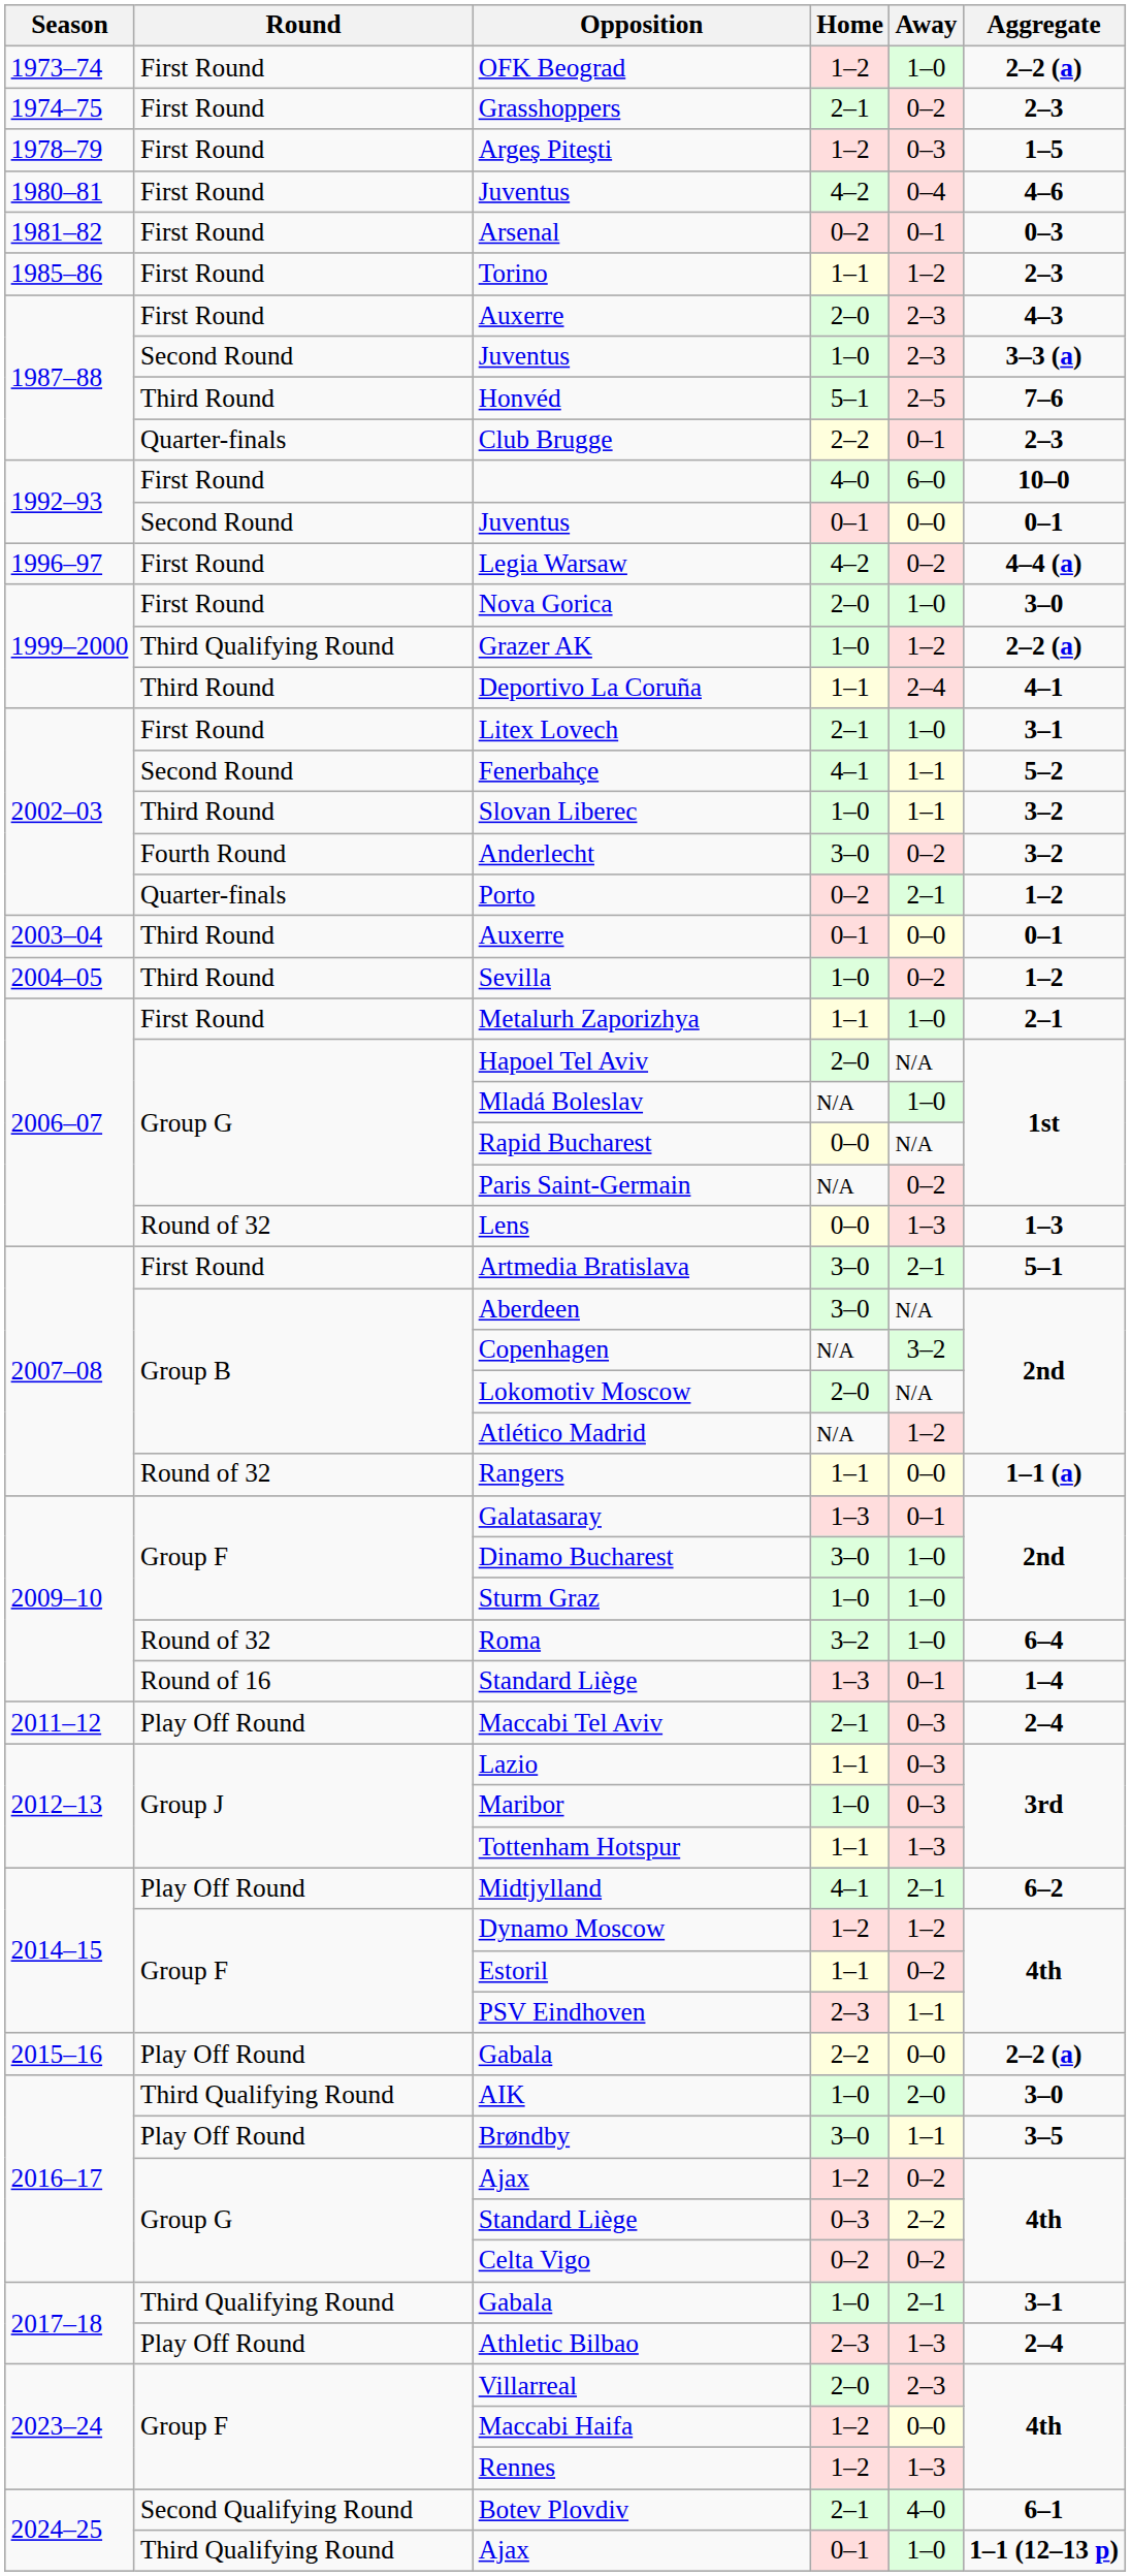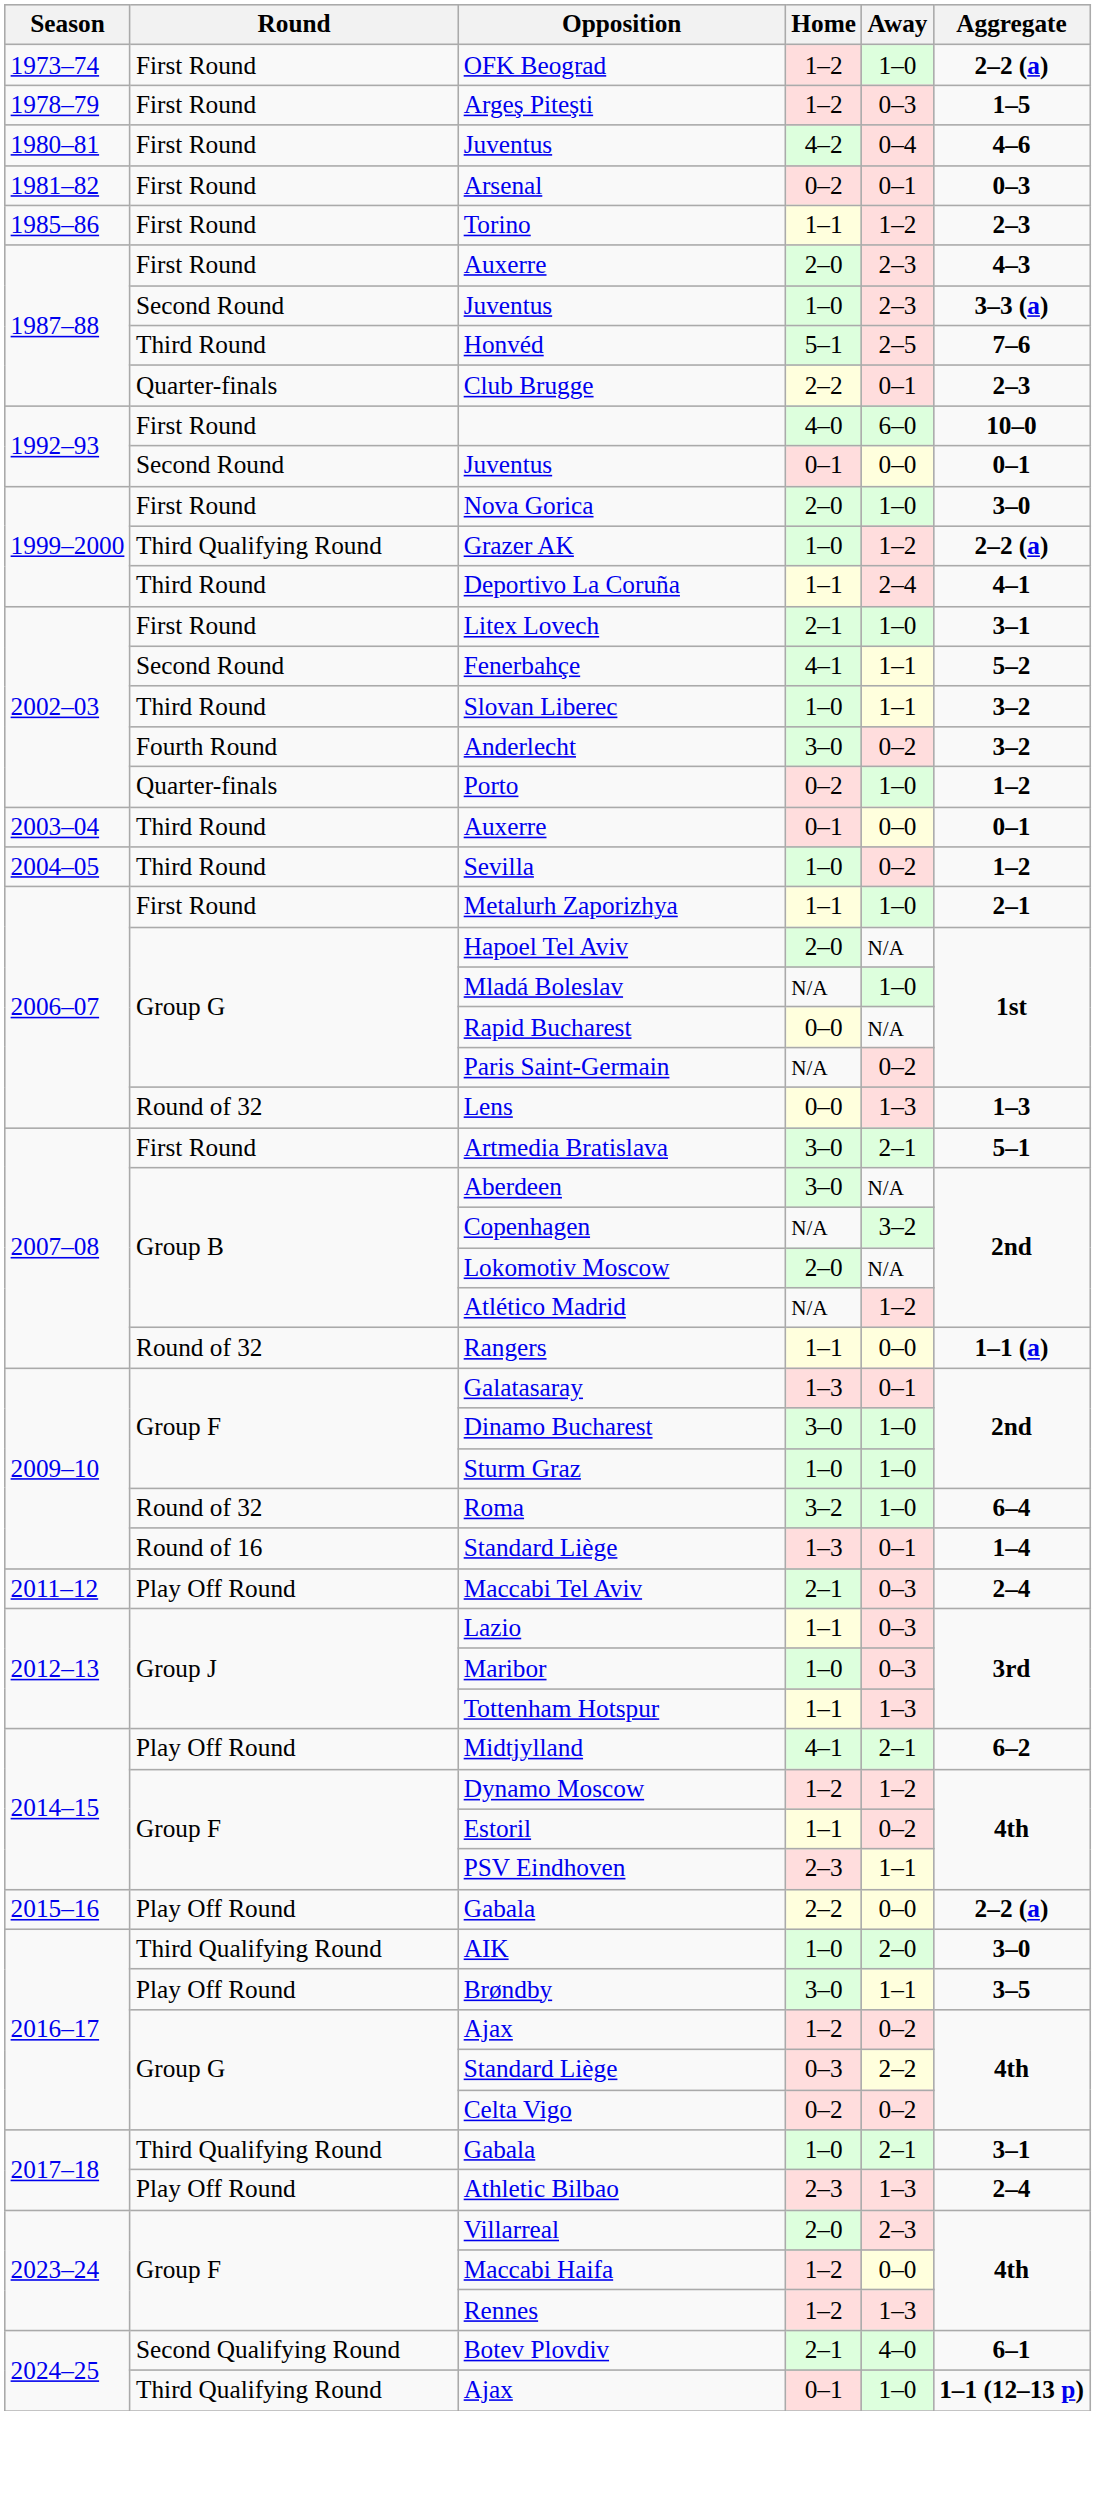- row: 1974–75 | First Round | Grasshoppers | 2–1 | 0–2 | 2–3
- row: 1996–97 | First Round | Legia Warsaw | 4–2 | 0–2 | 4–4 (a)
Porto | Away: 2–1 -> 1–0
